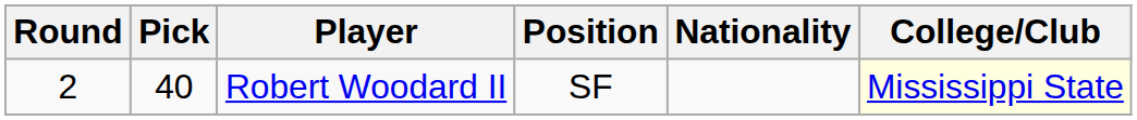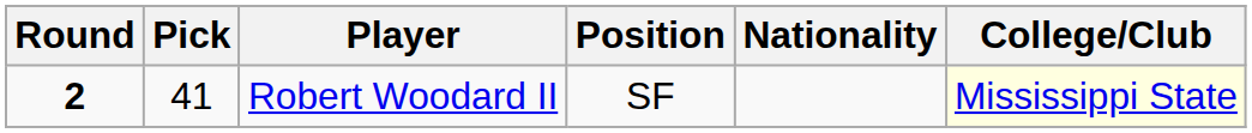Robert Woodard II | Round: normal -> bold
Robert Woodard II | Pick: 40 -> 41
